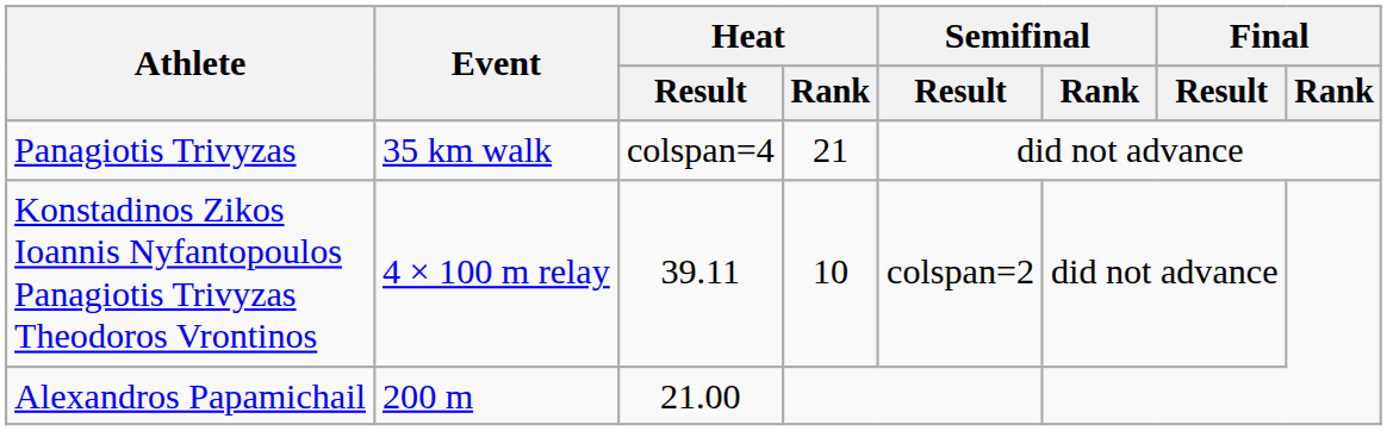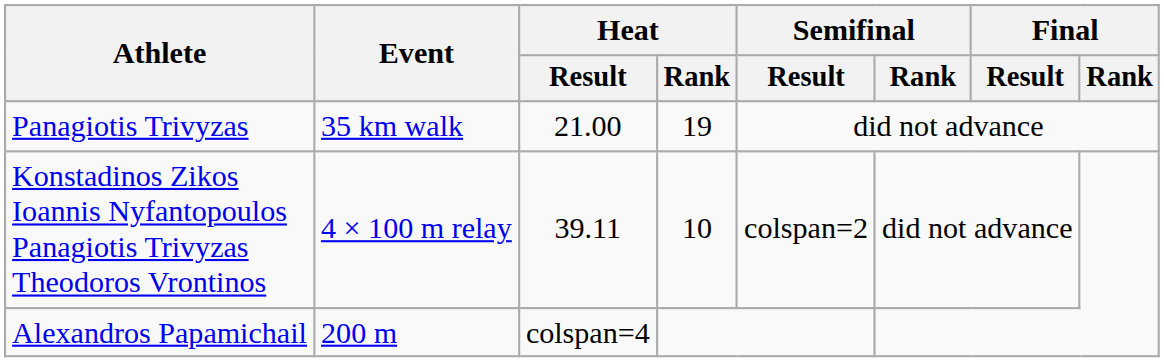Panagiotis Trivyzas | Heat / Result: colspan=4 -> 21.00
Panagiotis Trivyzas | Heat / Rank: 21 -> 19
Alexandros Papamichail | Heat / Result: 21.00 -> colspan=4
